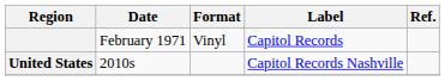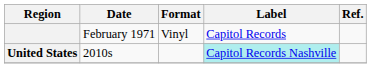United States | Label: no background -> paleturquoise background
